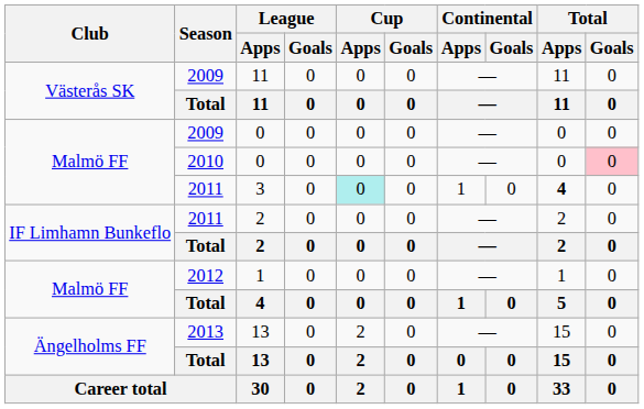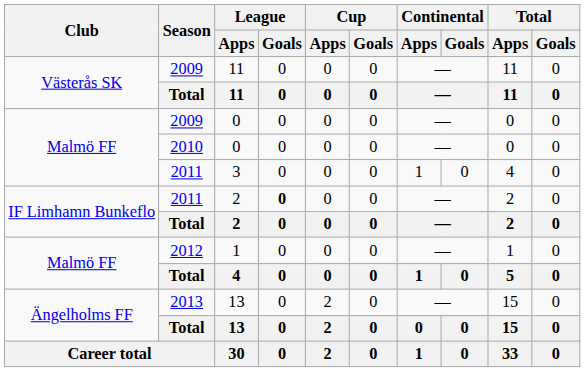2010 / 0 | Total / Goals: pink background -> no background
3 | Cup / Apps: paleturquoise background -> no background
3 | Total / Apps: bold -> normal
2011 / 2 | League / Goals: normal -> bold
